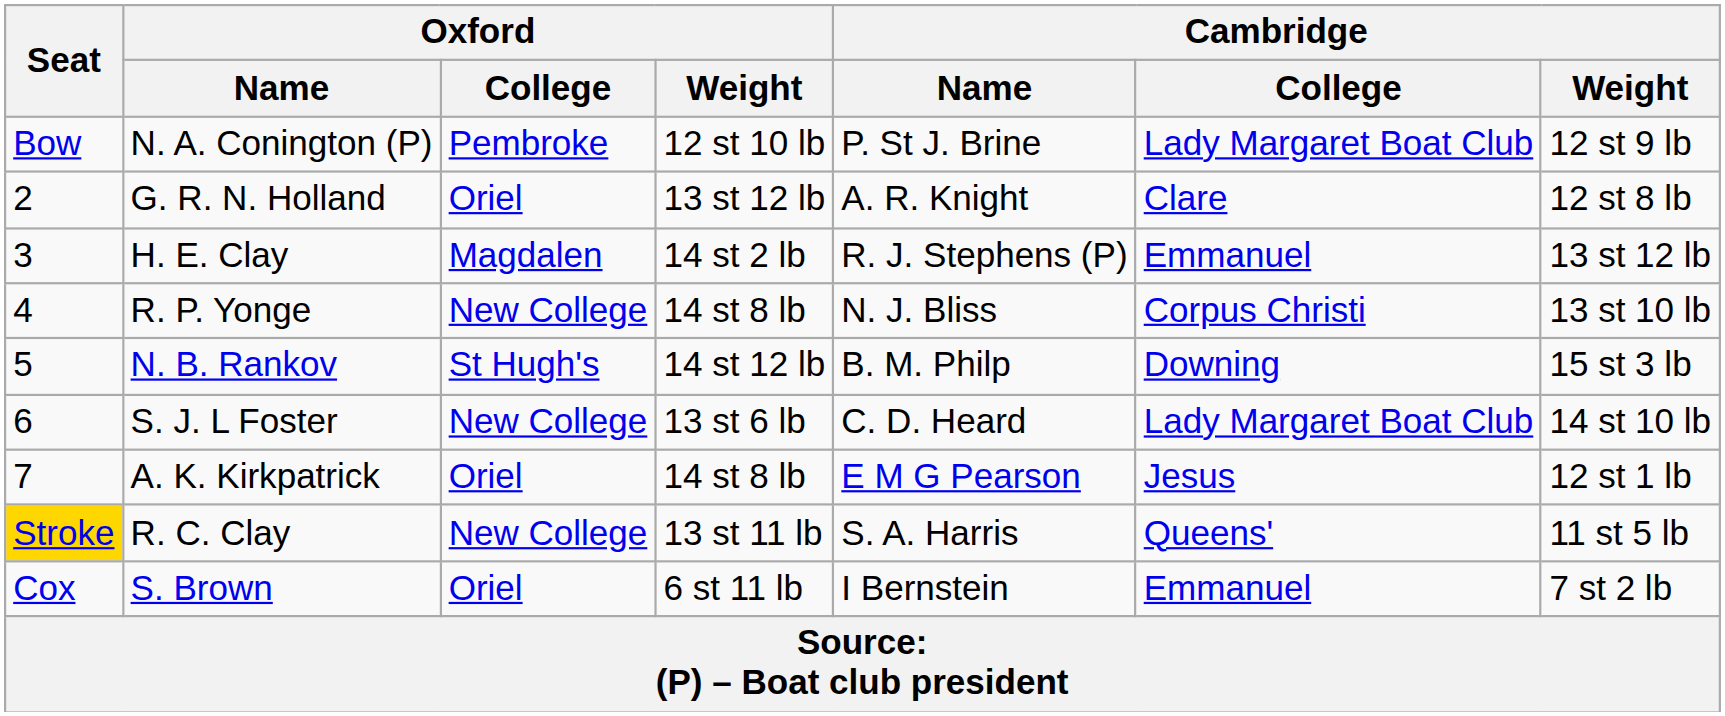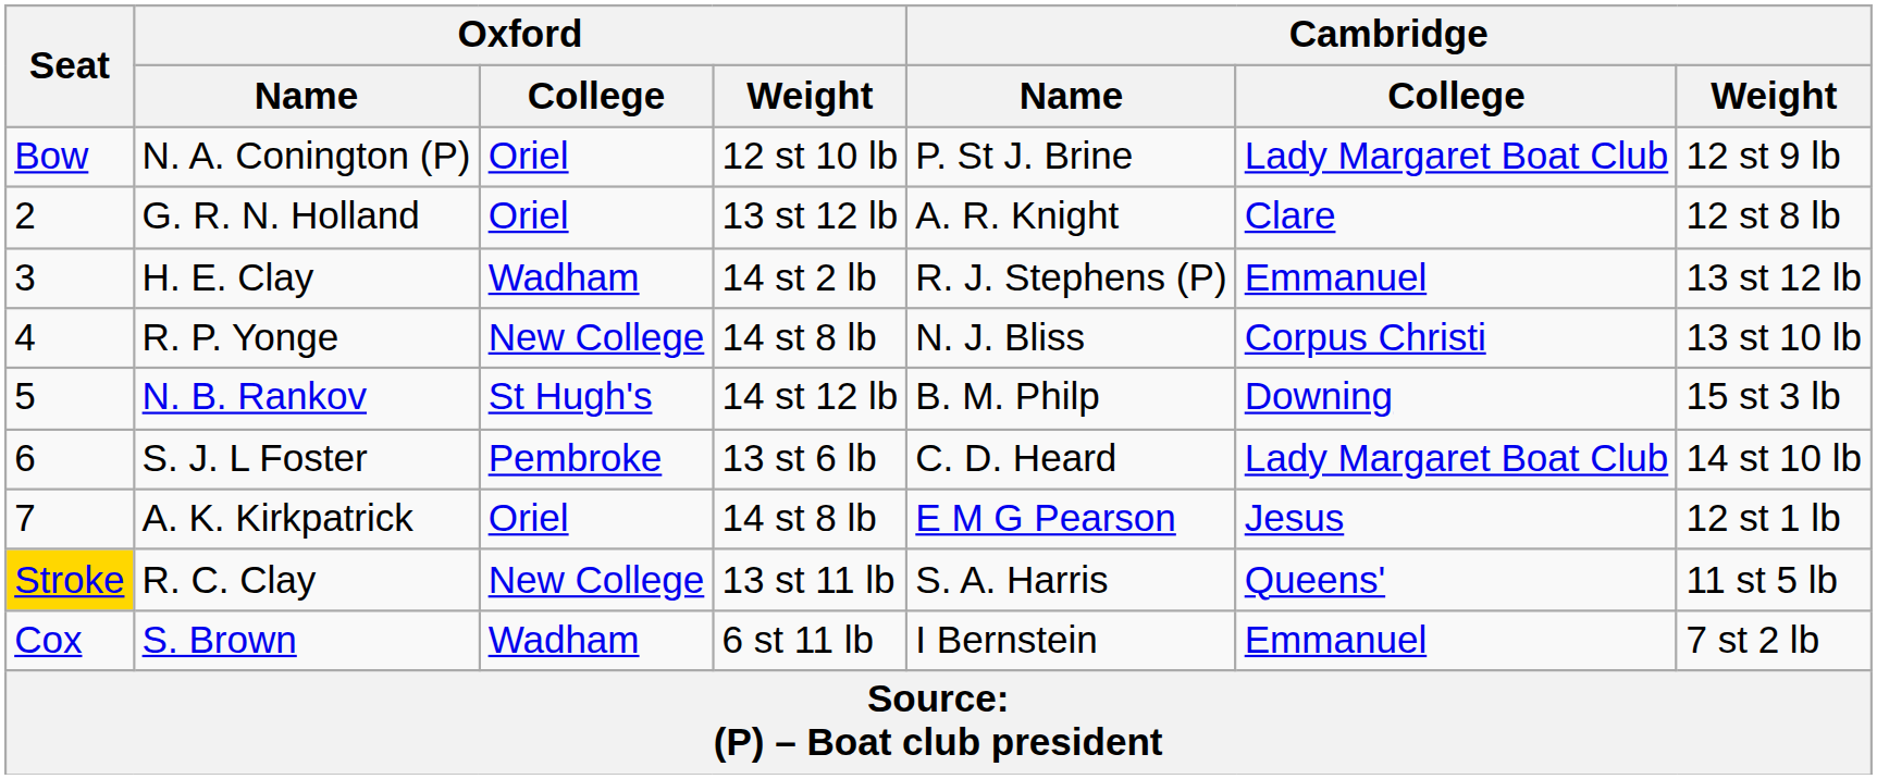N. A. Conington (P) | Oxford / College: Pembroke -> Oriel
H. E. Clay | Oxford / College: Magdalen -> Wadham
S. J. L Foster | Oxford / College: New College -> Pembroke
S. Brown | Oxford / College: Oriel -> Wadham
